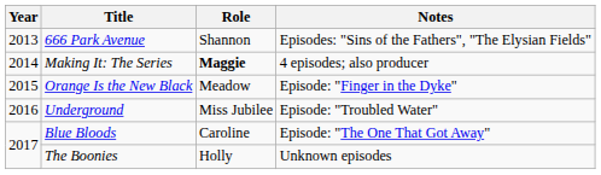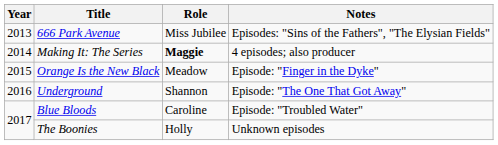666 Park Avenue | Role: Shannon -> Miss Jubilee
Underground | Role: Miss Jubilee -> Shannon
Underground | Notes: Episode: "Troubled Water" -> Episode: "The One That Got Away"
Blue Bloods | Notes: Episode: "The One That Got Away" -> Episode: "Troubled Water"
